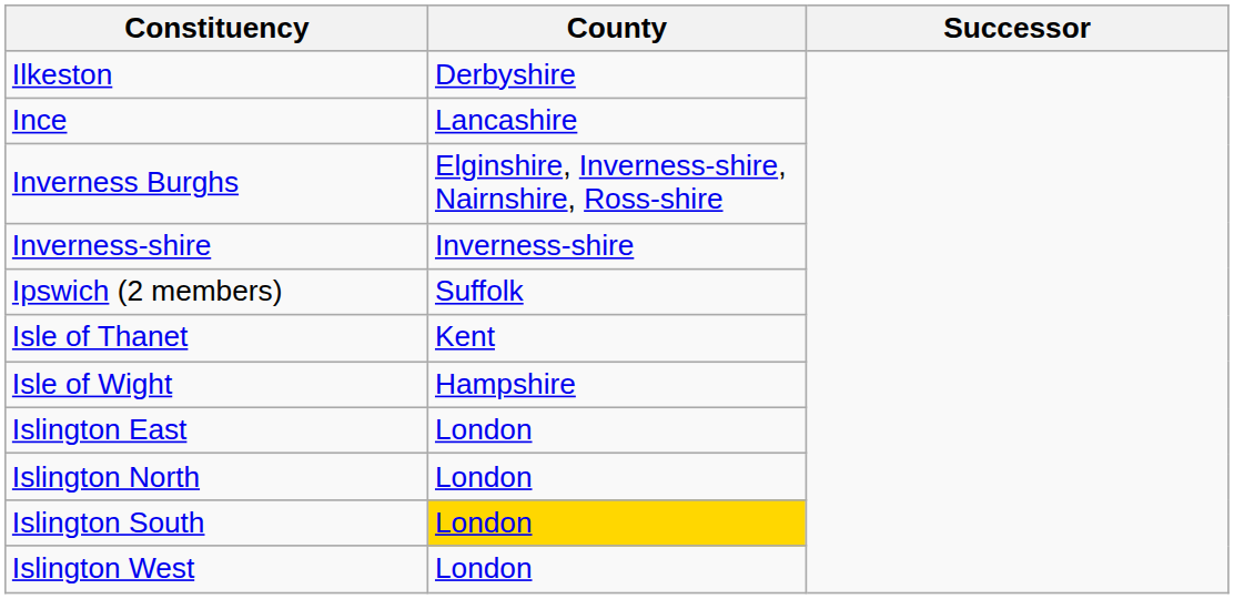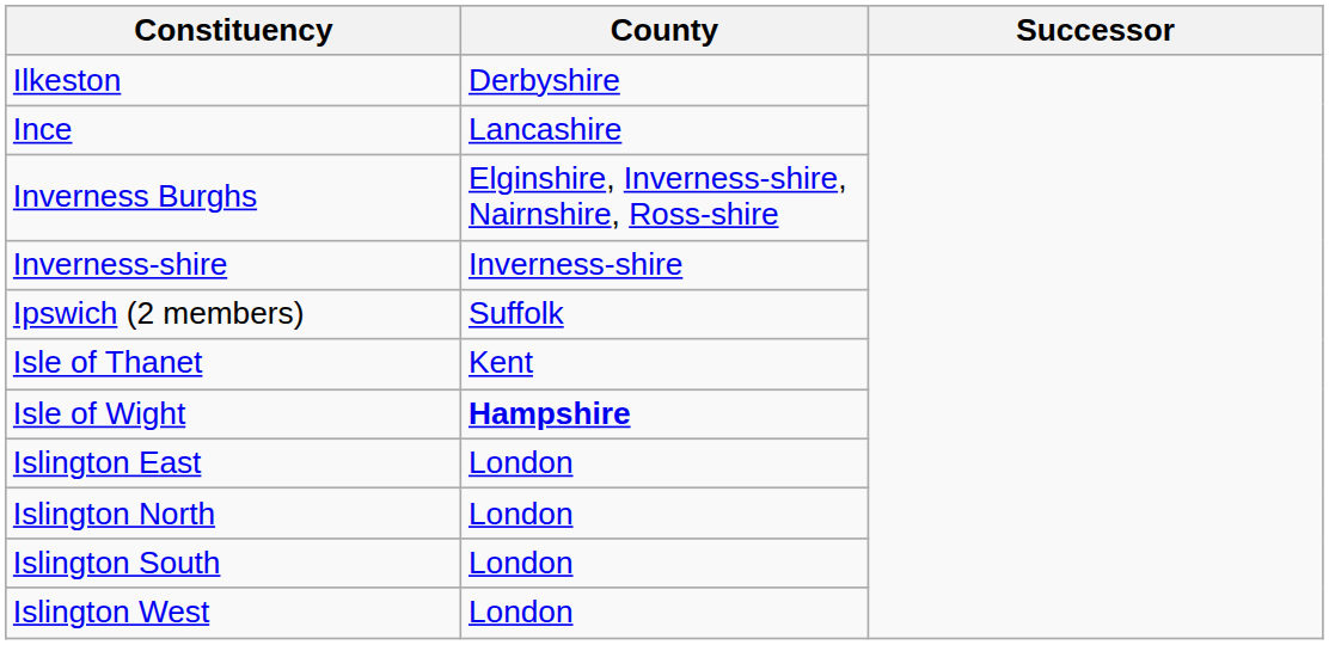Isle of Wight | County: normal -> bold
Islington South | County: gold background -> no background
